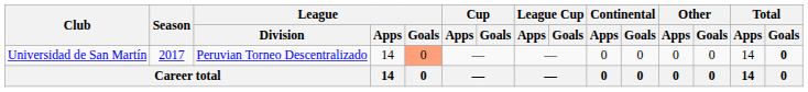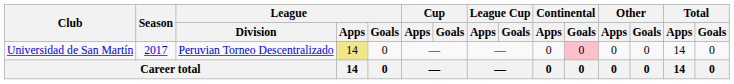Universidad de San Martín | League / Apps: no background -> khaki background
Universidad de San Martín | League / Goals: lightsalmon background -> no background
Universidad de San Martín | Continental / Goals: no background -> pink background
Universidad de San Martín | Total / Goals: bold -> normal
